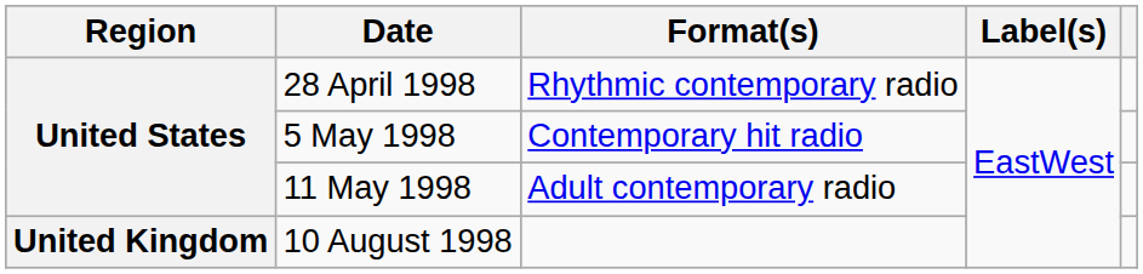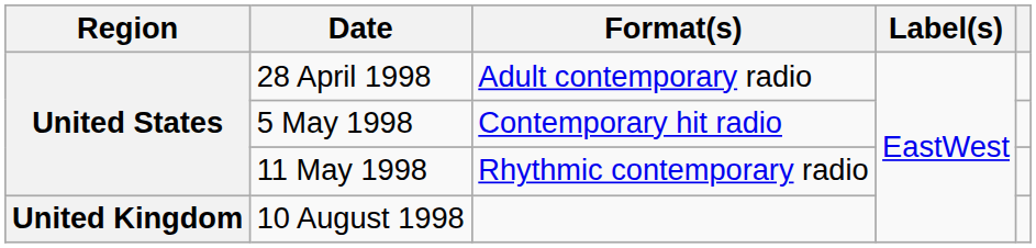28 April 1998 | Format(s): Rhythmic contemporary radio -> Adult contemporary radio
11 May 1998 | Format(s): Adult contemporary radio -> Rhythmic contemporary radio
